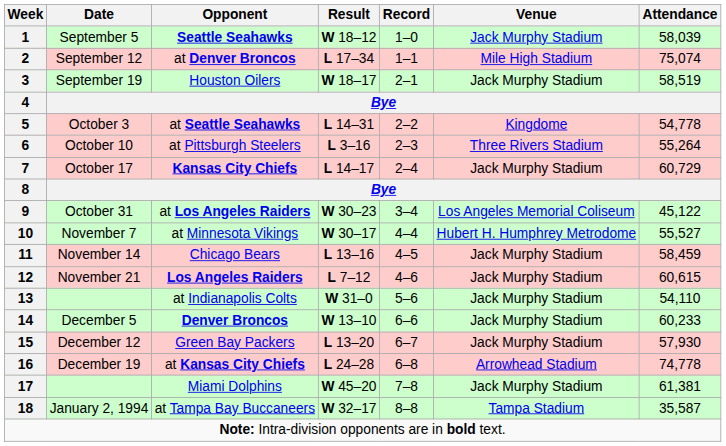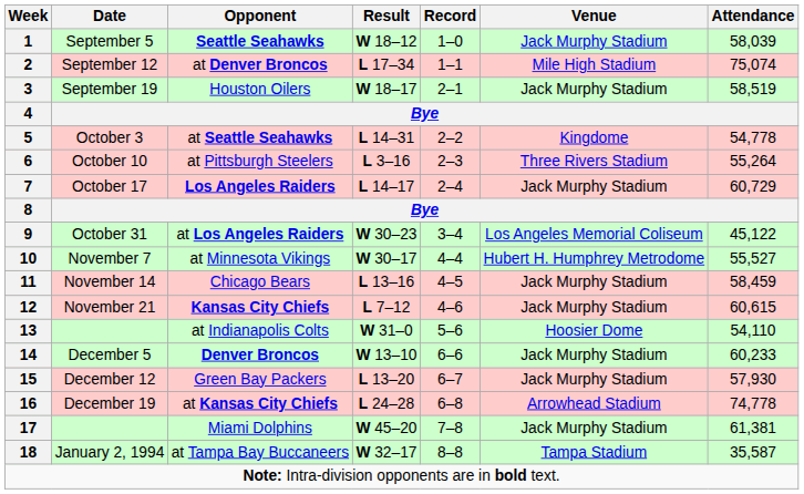7 | Opponent: Kansas City Chiefs -> Los Angeles Raiders
12 | Opponent: Los Angeles Raiders -> Kansas City Chiefs
13 | Venue: Jack Murphy Stadium -> Hoosier Dome
